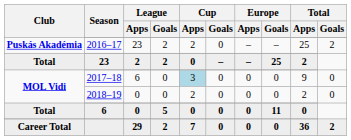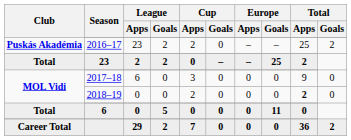2017–18 | Cup / Apps: lightblue background -> no background
2018–19 | Total / Apps: normal -> bold
